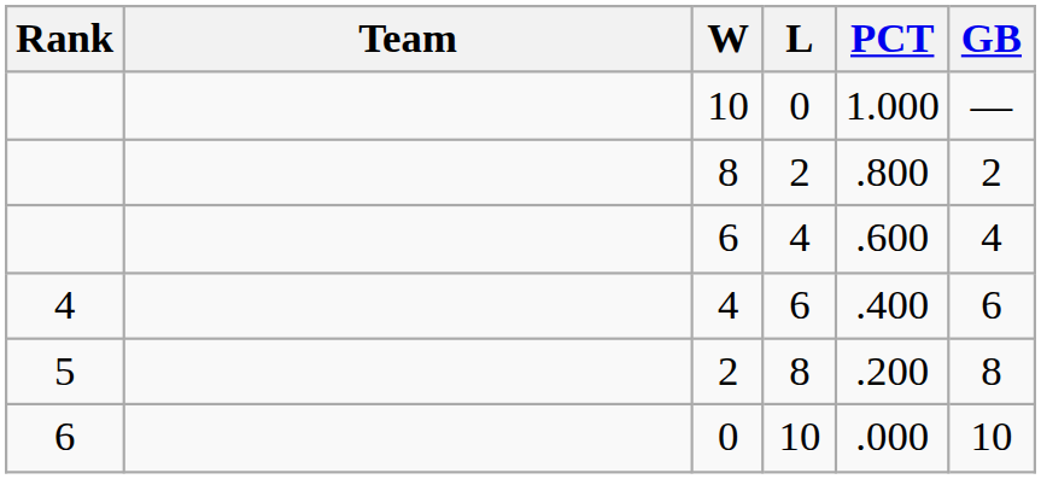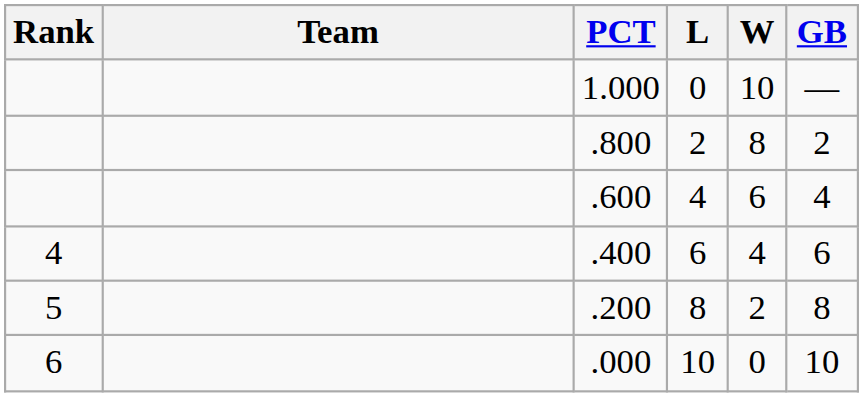columns swapped: W <-> PCT
